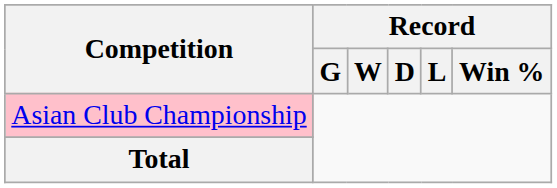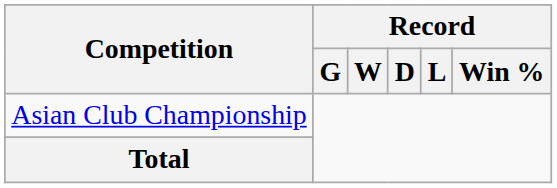Asian Club Championship | Competition: pink background -> no background
